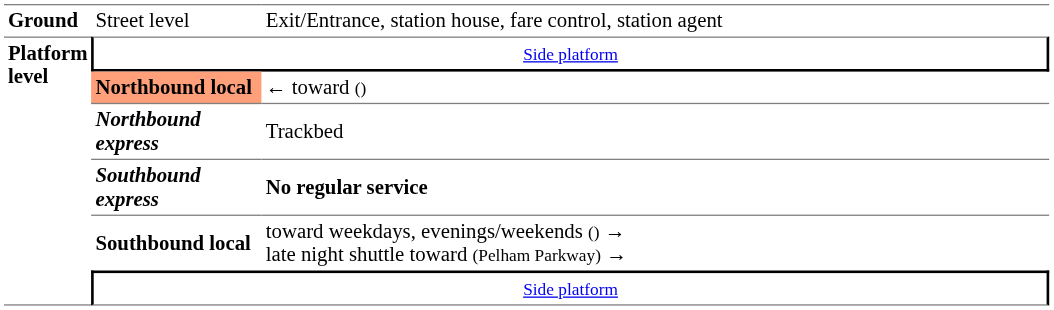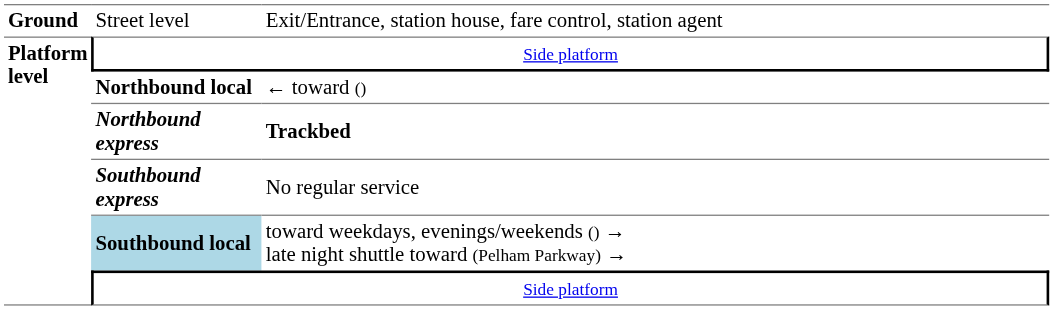Northbound local | column 2: lightsalmon background -> no background
Northbound express | column 3: normal -> bold
Southbound express | column 3: bold -> normal
Southbound local | column 2: no background -> lightblue background
